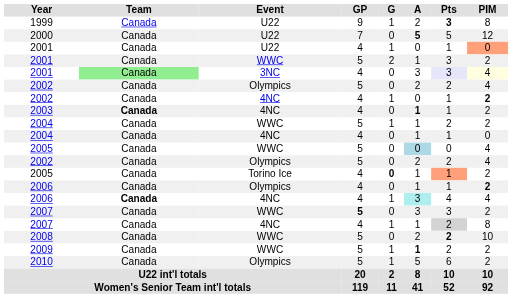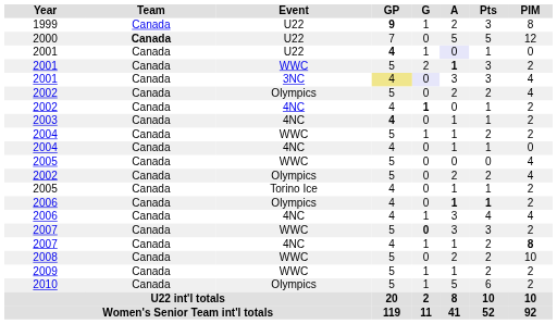1999 | GP: normal -> bold
1999 | Pts: bold -> normal
2000 | Team: normal -> bold
2000 | A: bold -> normal
2001 / U22 | GP: normal -> bold
2001 / U22 | A: no background -> lavender background
2001 / U22 | PIM: lightsalmon background -> no background
2001 / WWC | A: normal -> bold
2001 / 3NC | Team: lightgreen background -> no background
2001 / 3NC | GP: no background -> khaki background
2001 / 3NC | G: no background -> lavender background
2001 / 3NC | Pts: lavender background -> no background
2001 / 3NC | PIM: lightyellow background -> no background
2002 / 4NC | G: normal -> bold
2002 / 4NC | PIM: bold -> normal
2003 | Team: bold -> normal
2003 | GP: normal -> bold
2003 | A: bold -> normal
2005 / WWC | A: lightblue background -> no background
2005 / Torino Ice | G: bold -> normal
2005 / Torino Ice | Pts: lightsalmon background -> no background
2006 / Olympics | A: normal -> bold
2006 / Olympics | Pts: normal -> bold
2006 / Olympics | PIM: bold -> normal
2006 / 4NC | Team: bold -> normal
2006 / 4NC | A: paleturquoise background -> no background
2007 / WWC | GP: bold -> normal
2007 / WWC | G: normal -> bold
2007 / 4NC | Pts: lightgrey background -> no background
2007 / 4NC | PIM: normal -> bold
2008 | Pts: bold -> normal
2009 | A: bold -> normal
